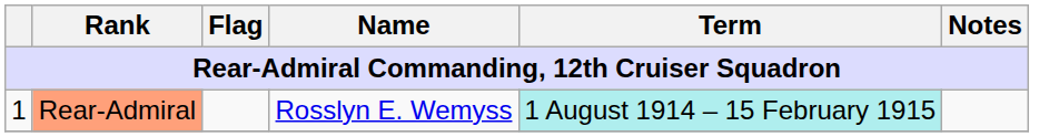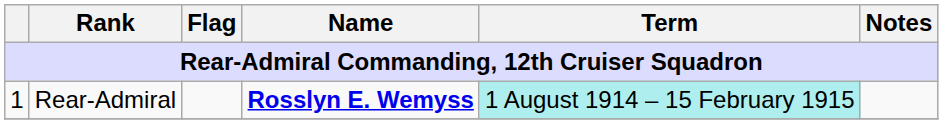1 | Rank: lightsalmon background -> no background
1 | Name: normal -> bold
